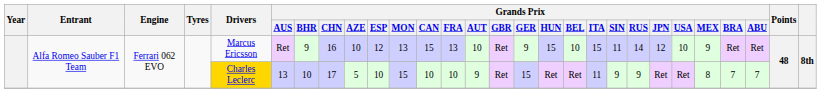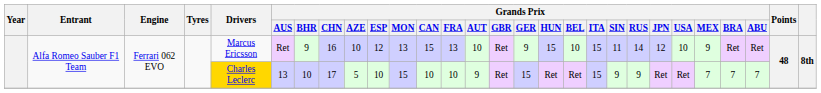row 4 | Grands Prix / ITA: 11 -> 15
row 4 | Grands Prix / MEX: 8 -> 7
